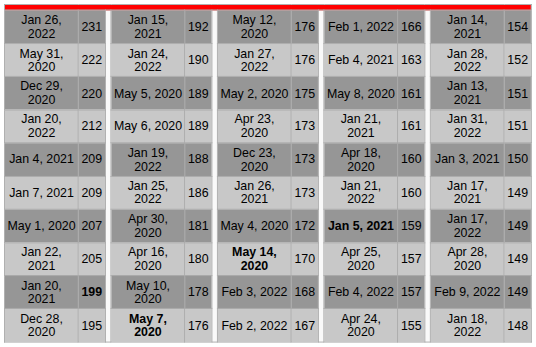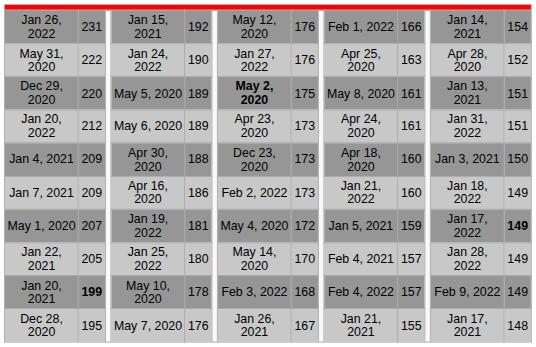May 31, 2020 | column 10: Feb 4, 2021 -> Apr 25, 2020
May 31, 2020 | column 13: Jan 28, 2022 -> Apr 28, 2020
Dec 29, 2020 | column 7: normal -> bold
Jan 20, 2022 | column 10: Jan 21, 2021 -> Apr 24, 2020
Jan 4, 2021 | column 4: Jan 19, 2022 -> Apr 30, 2020
Jan 7, 2021 | column 4: Jan 25, 2022 -> Apr 16, 2020
Jan 7, 2021 | column 7: Jan 26, 2021 -> Feb 2, 2022
Jan 7, 2021 | column 13: Jan 17, 2021 -> Jan 18, 2022
May 1, 2020 | column 4: Apr 30, 2020 -> Jan 19, 2022
May 1, 2020 | column 10: bold -> normal
May 1, 2020 | column 14: normal -> bold
Jan 22, 2021 | column 4: Apr 16, 2020 -> Jan 25, 2022
Jan 22, 2021 | column 7: bold -> normal
Jan 22, 2021 | column 10: Apr 25, 2020 -> Feb 4, 2021
Jan 22, 2021 | column 13: Apr 28, 2020 -> Jan 28, 2022
Dec 28, 2020 | column 4: bold -> normal
Dec 28, 2020 | column 7: Feb 2, 2022 -> Jan 26, 2021
Dec 28, 2020 | column 10: Apr 24, 2020 -> Jan 21, 2021
Dec 28, 2020 | column 13: Jan 18, 2022 -> Jan 17, 2021
